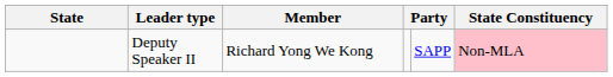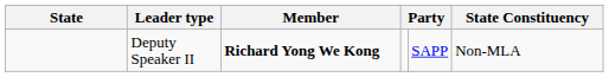Deputy Speaker II | Member: normal -> bold
Deputy Speaker II | State Constituency: pink background -> no background
